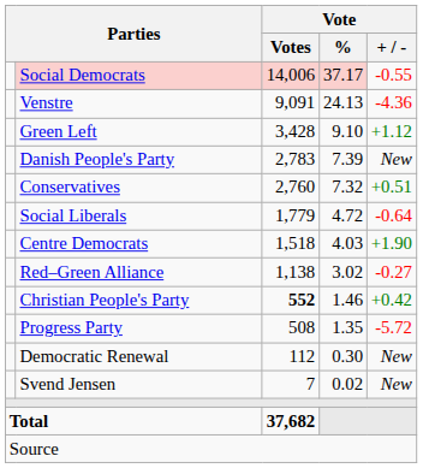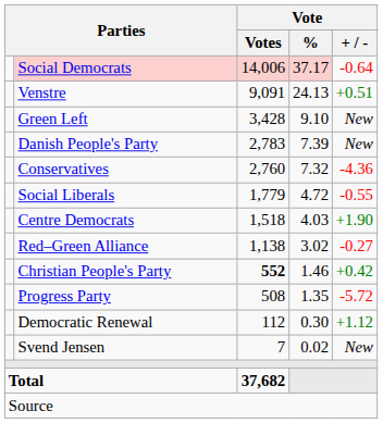Social Democrats | Vote / + / -: -0.55 -> -0.64
Venstre | Vote / + / -: -4.36 -> +0.51
Green Left | Vote / + / -: +1.12 -> New
Conservatives | Vote / + / -: +0.51 -> -4.36
Social Liberals | Vote / + / -: -0.64 -> -0.55
Democratic Renewal | Vote / + / -: New -> +1.12
